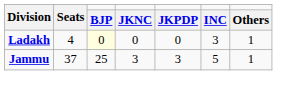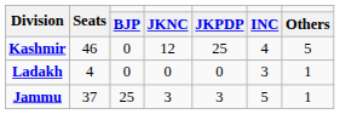+ row: Kashmir | 46 | 0 | 12 | 25 | 4 | 5
Ladakh | BJP: lightyellow background -> no background
